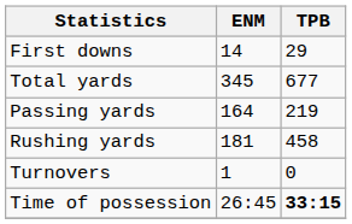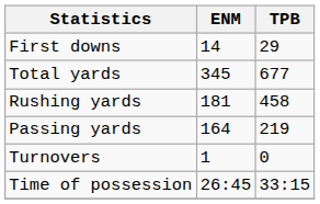rows swapped: Rushing yards <-> Passing yards
Time of possession | TPB: bold -> normal
